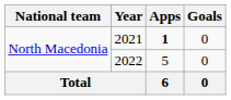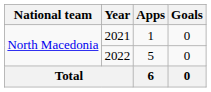2021 | Apps: bold -> normal
